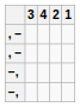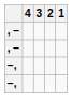columns swapped: 4 <-> 3
